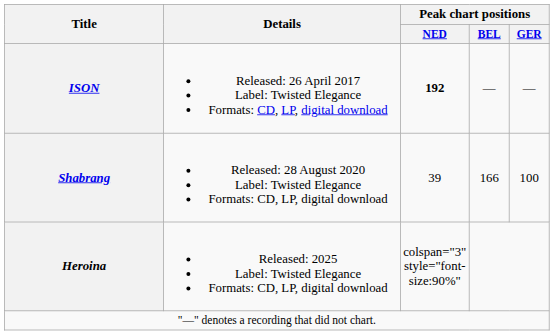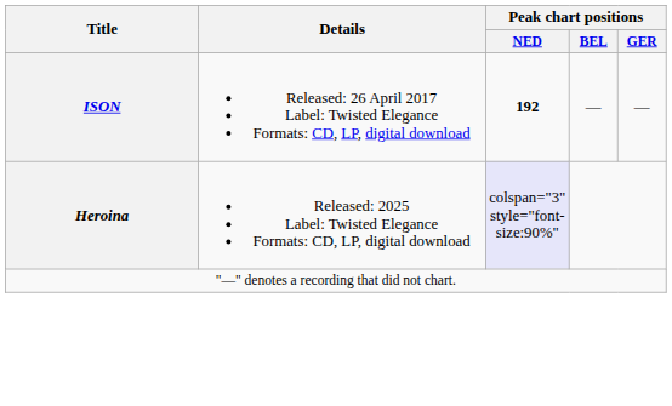- row: Shabrang | Released: 28 August 2020 Label: Twisted Elegance Formats: CD, LP, digital download | 39 | 166 | 100
Heroina | Peak chart positions / NED: no background -> lavender background
